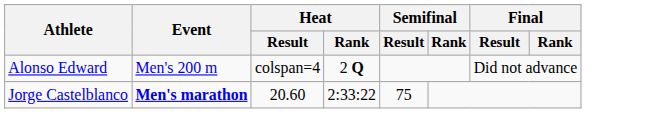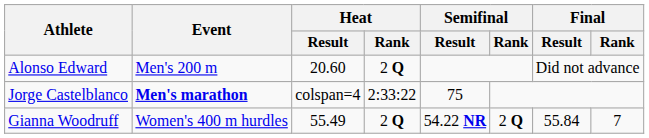Alonso Edward | Heat / Result: colspan=4 -> 20.60
Jorge Castelblanco | Heat / Result: 20.60 -> colspan=4
+ row: Gianna Woodruff | Women's 400 m hurdles | 55.49 | 2 Q | 54.22 NR | 2 Q | 55.84 | 7
